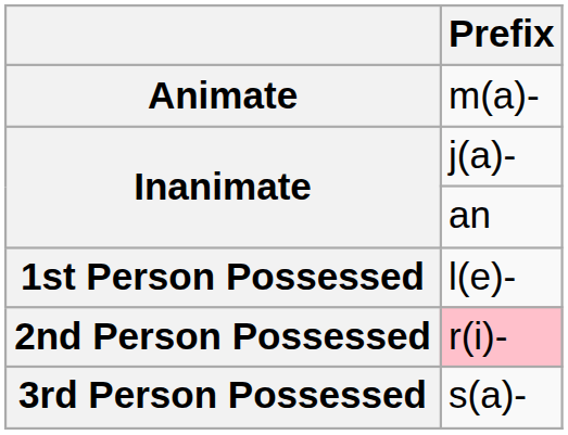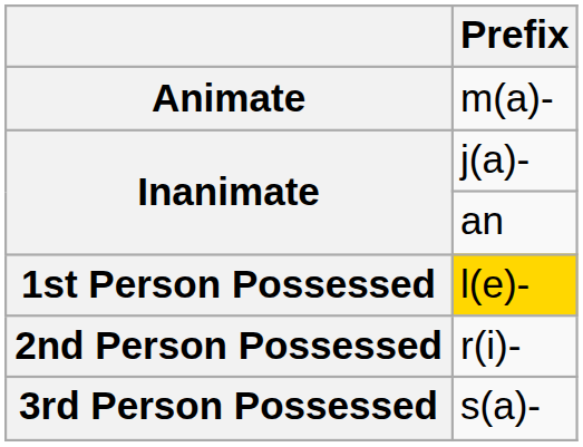l(e)- | Prefix: no background -> gold background
r(i)- | Prefix: pink background -> no background
